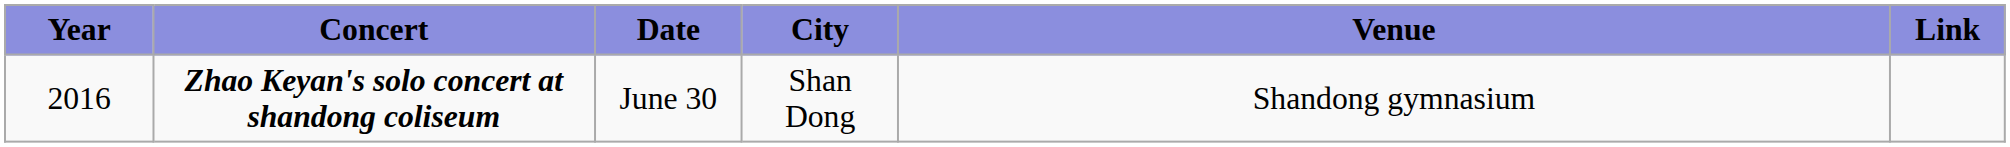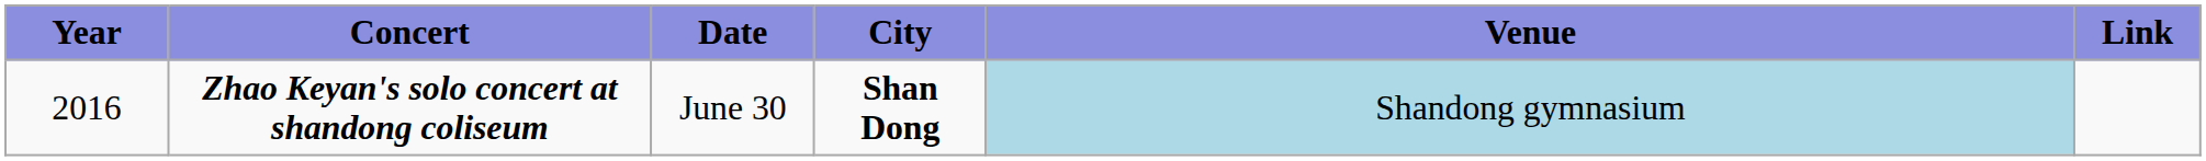Zhao Keyan's solo concert at shandong coliseum | City: normal -> bold
Zhao Keyan's solo concert at shandong coliseum | Venue: no background -> lightblue background
